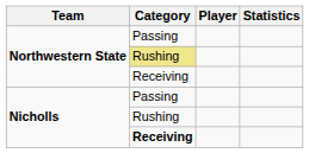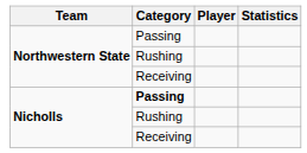Northwestern State / Rushing | Category: khaki background -> no background
Nicholls / Passing | Category: normal -> bold
Nicholls / Receiving | Category: bold -> normal
